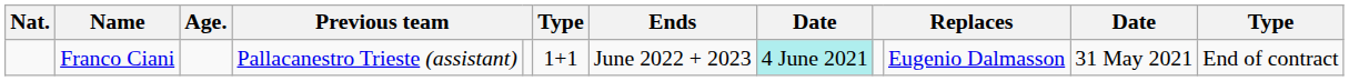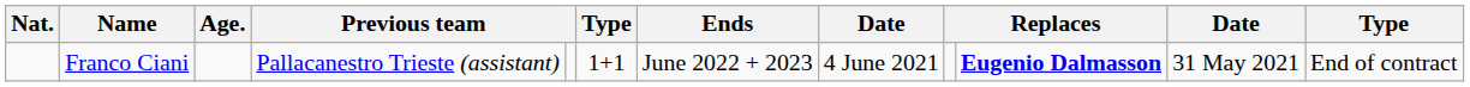Franco Ciani | column 8: paleturquoise background -> no background
Franco Ciani | column 10: normal -> bold
